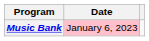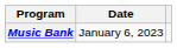Music Bank | Date: pink background -> no background
